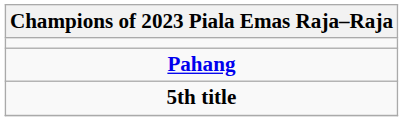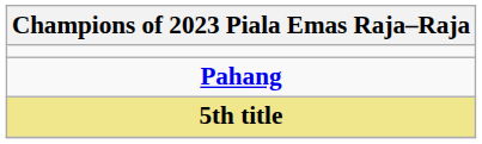row 4 | column 1: no background -> khaki background
